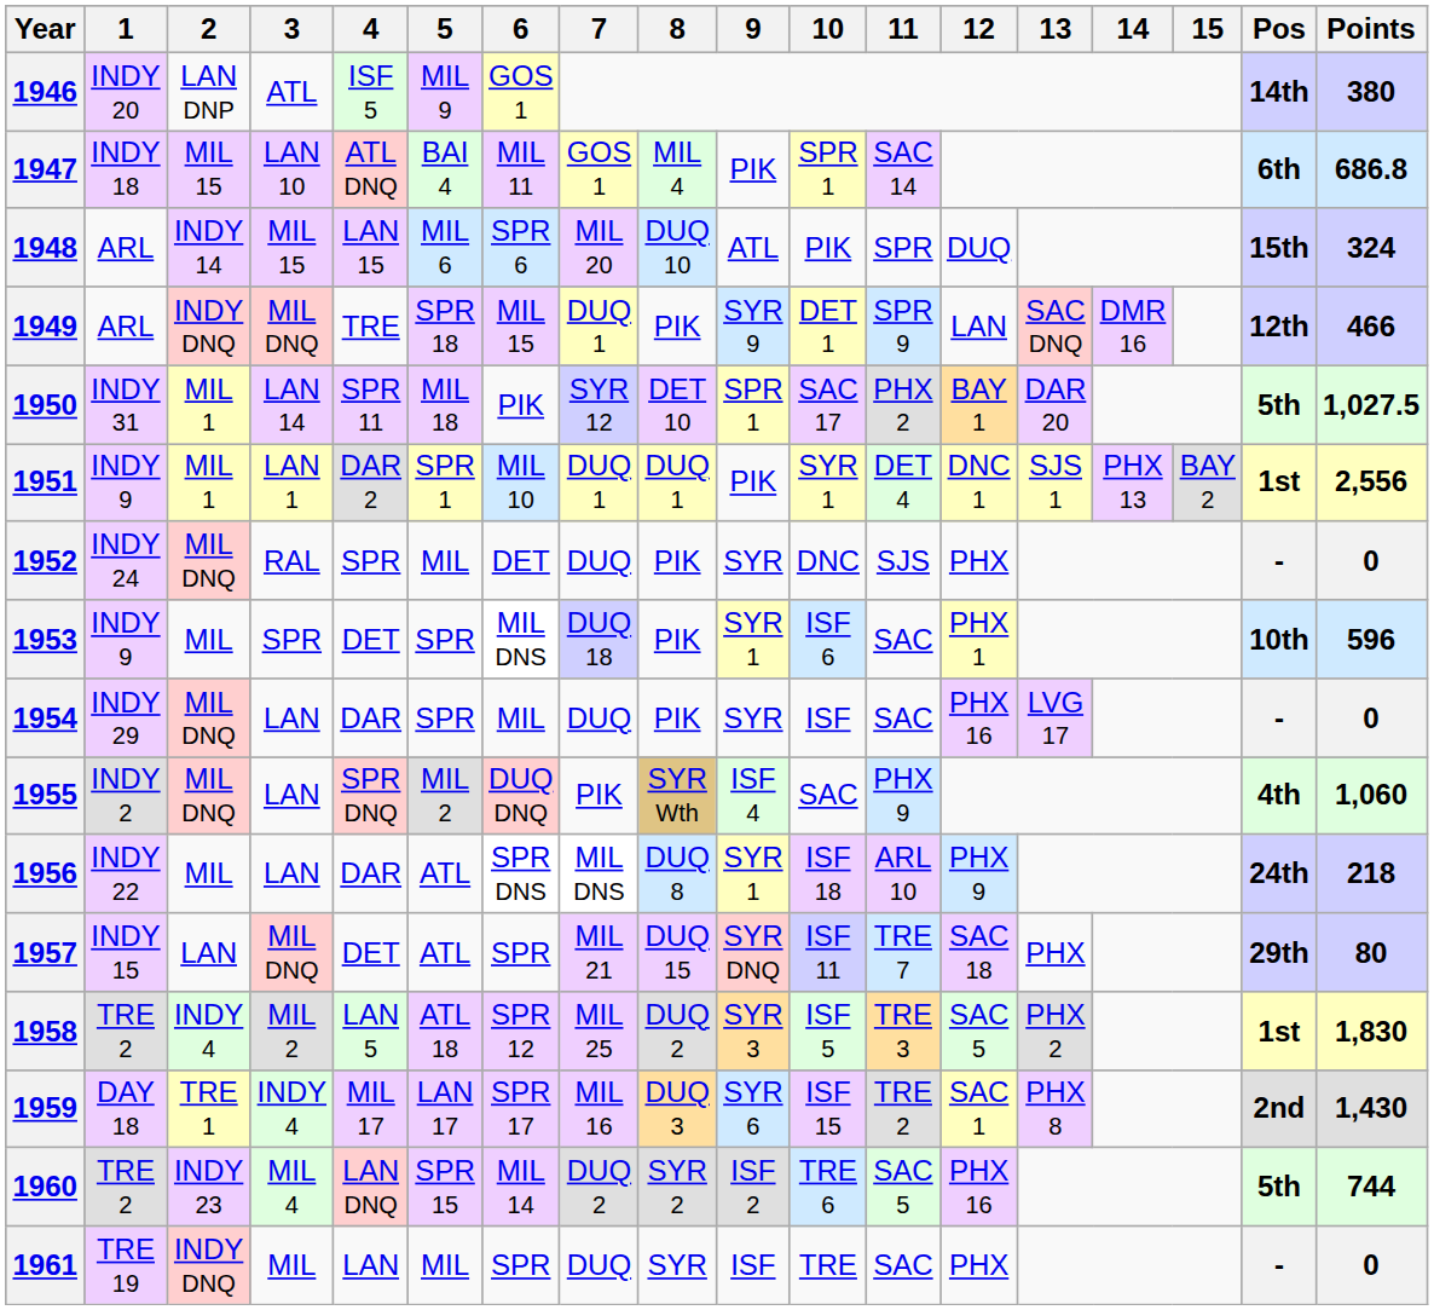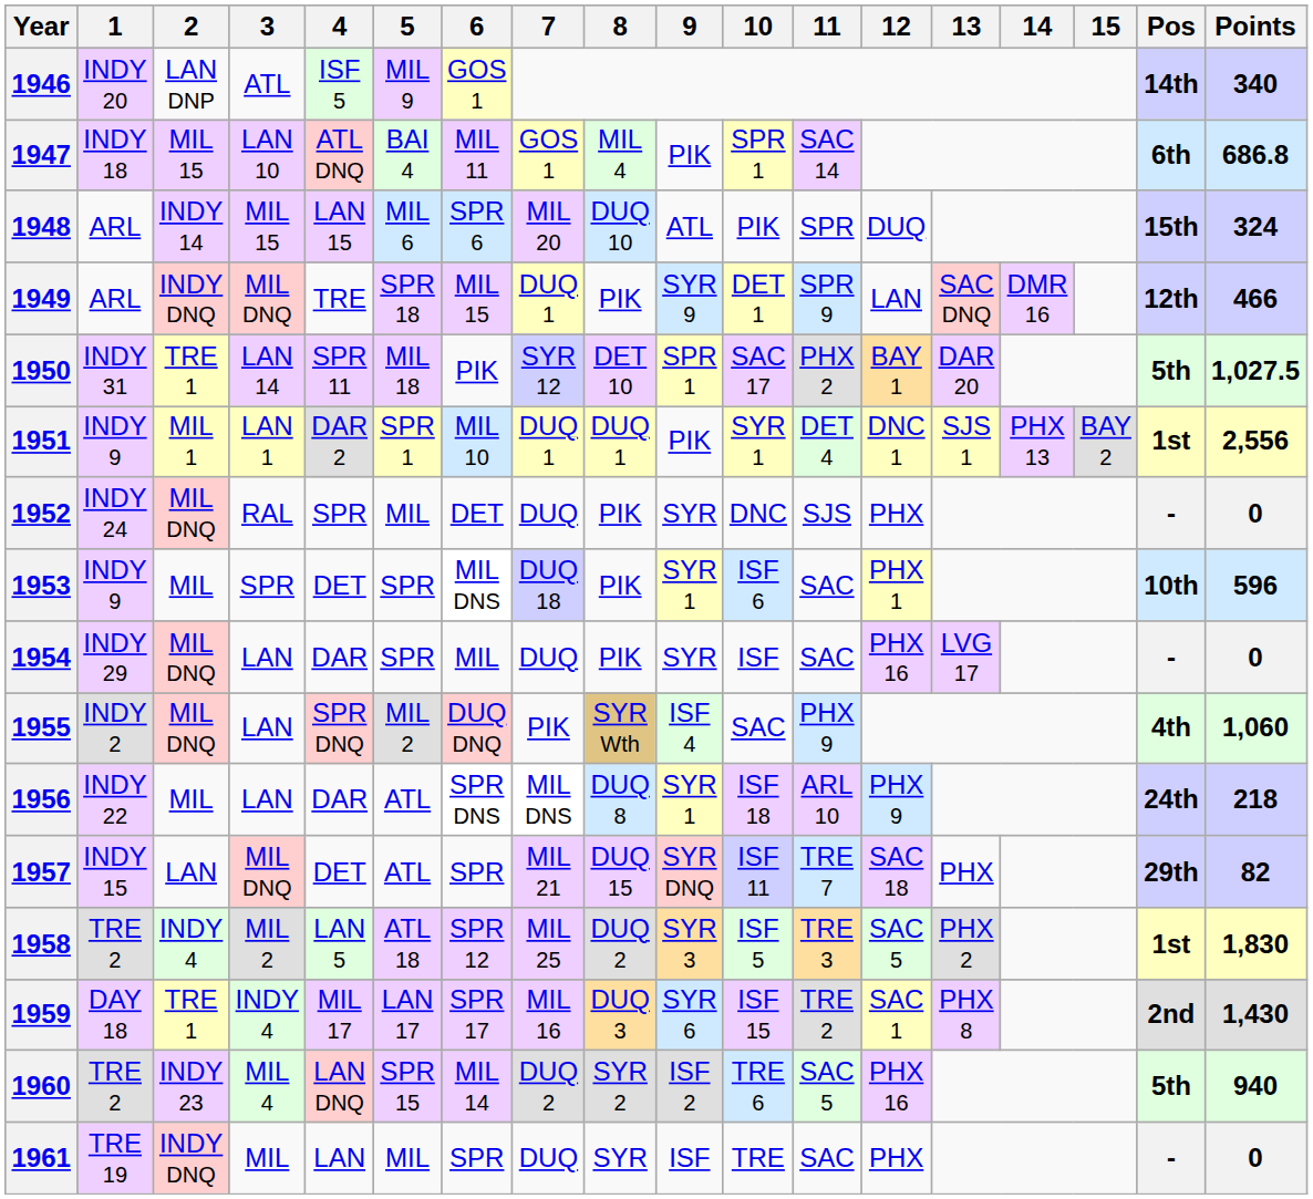1946 | Points: 380 -> 340
1950 | 2: MIL 1 -> TRE 1
1957 | Points: 80 -> 82
1960 | Points: 744 -> 940
